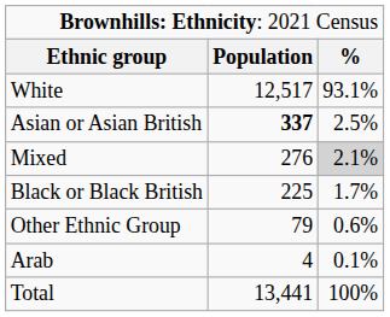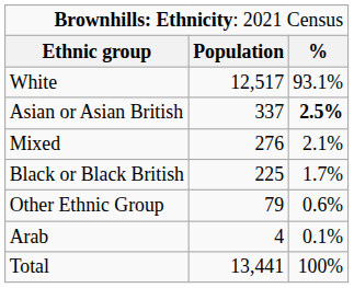Asian or Asian British | column 2: bold -> normal
Asian or Asian British | column 3: normal -> bold
Mixed | column 3: lightgrey background -> no background
